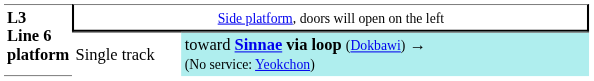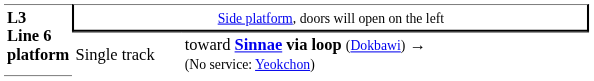L3 Line 6 platform / Single track | column 3: paleturquoise background -> no background
